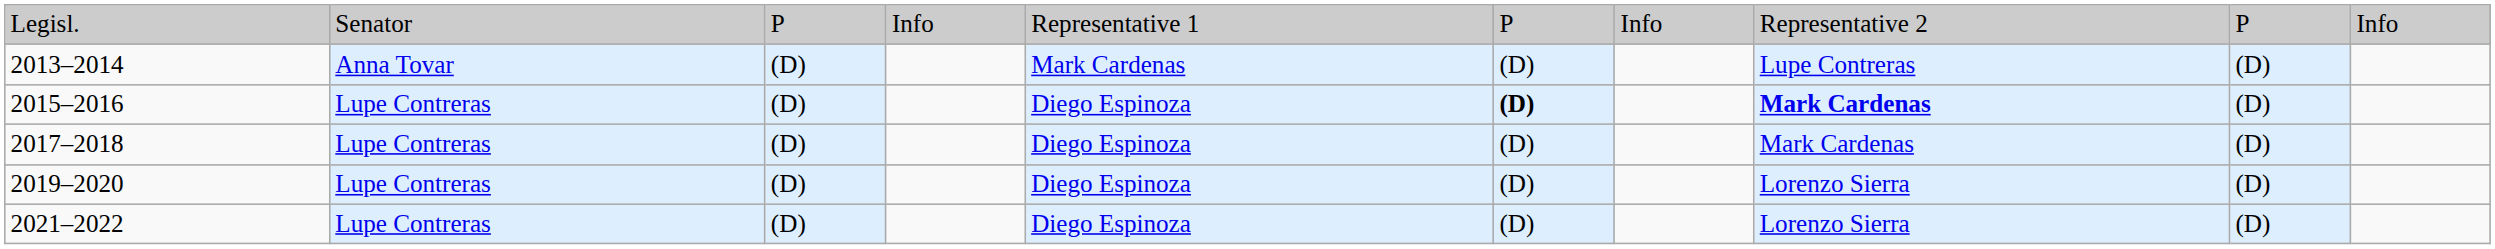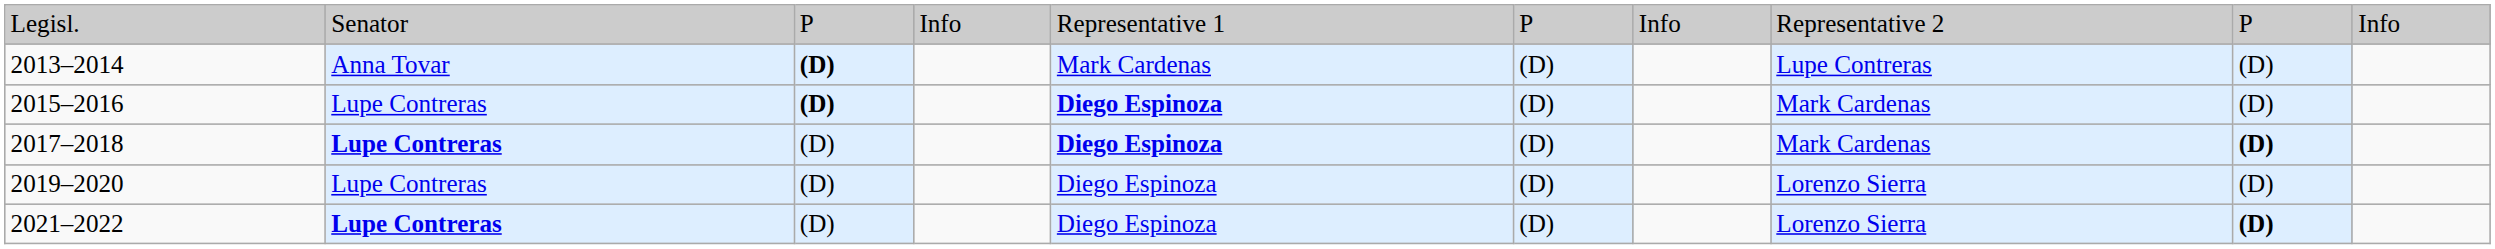2013–2014 | column 3: normal -> bold
2015–2016 | column 3: normal -> bold
2015–2016 | column 5: normal -> bold
2015–2016 | column 6: bold -> normal
2015–2016 | column 8: bold -> normal
2017–2018 | column 2: normal -> bold
2017–2018 | column 5: normal -> bold
2017–2018 | column 9: normal -> bold
2021–2022 | column 2: normal -> bold
2021–2022 | column 9: normal -> bold
